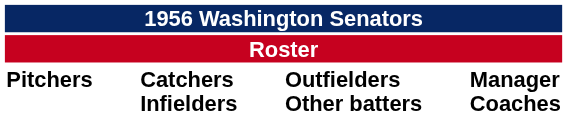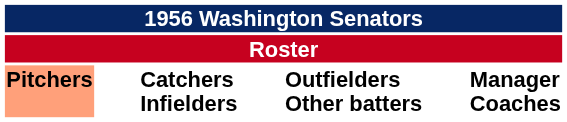Pitchers | column 1: no background -> lightsalmon background
